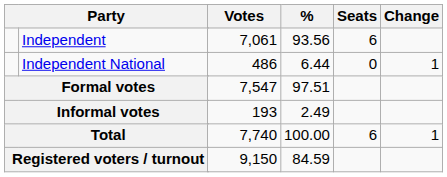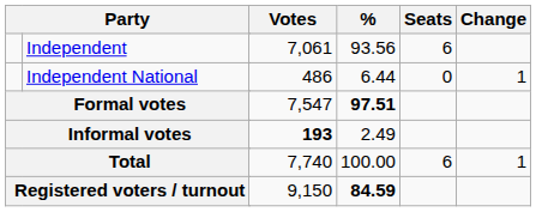Formal votes | %: normal -> bold
Informal votes | Votes: normal -> bold
Registered voters / turnout | %: normal -> bold
